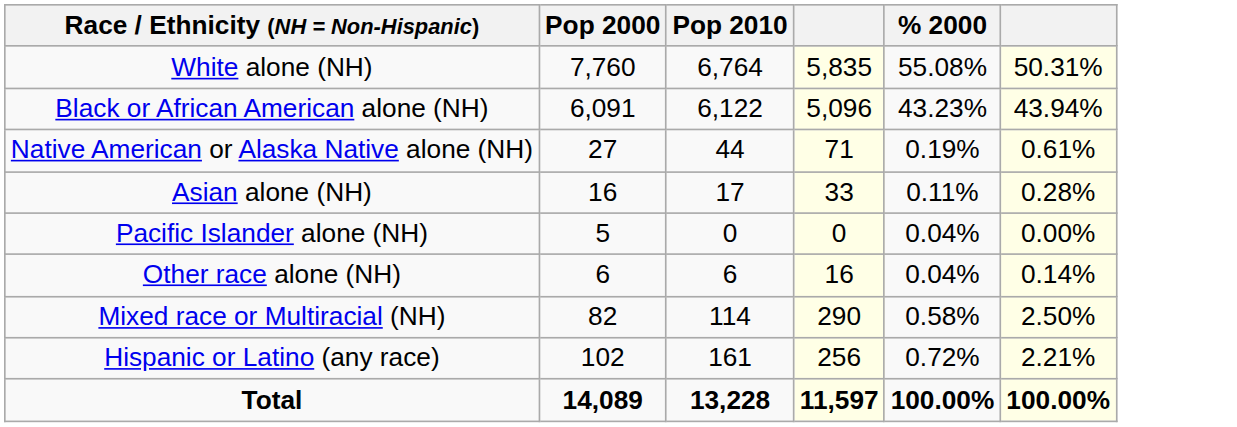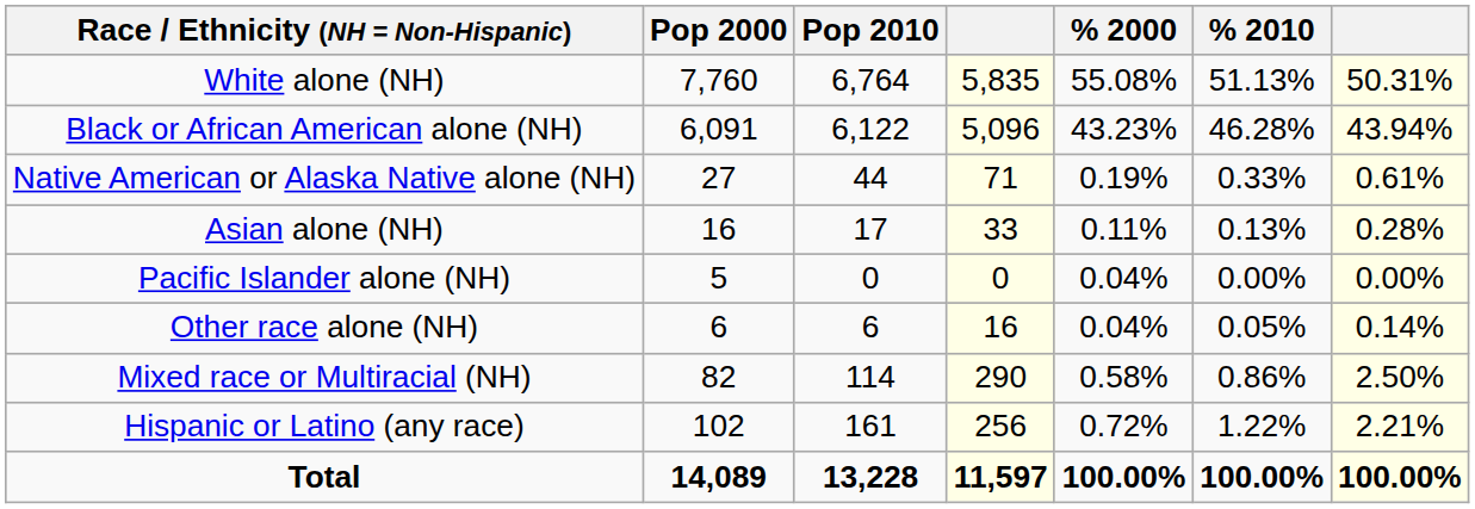+ column: % 2010 | 51.13% | 46.28% | 0.33% | 0.13% | 0.00% | 0.05% | 0.86% | 1.22% | 100.00%
